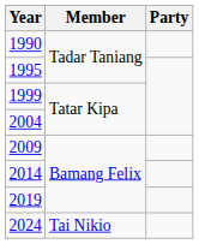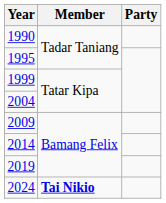2024 | Member: normal -> bold
